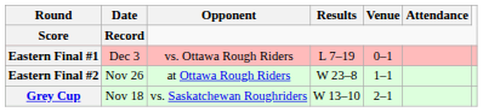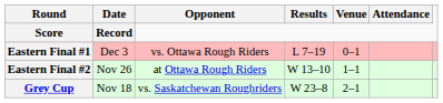Eastern Final #2 | Results: W 23–8 -> W 13–10
Grey Cup | Results: W 13–10 -> W 23–8
